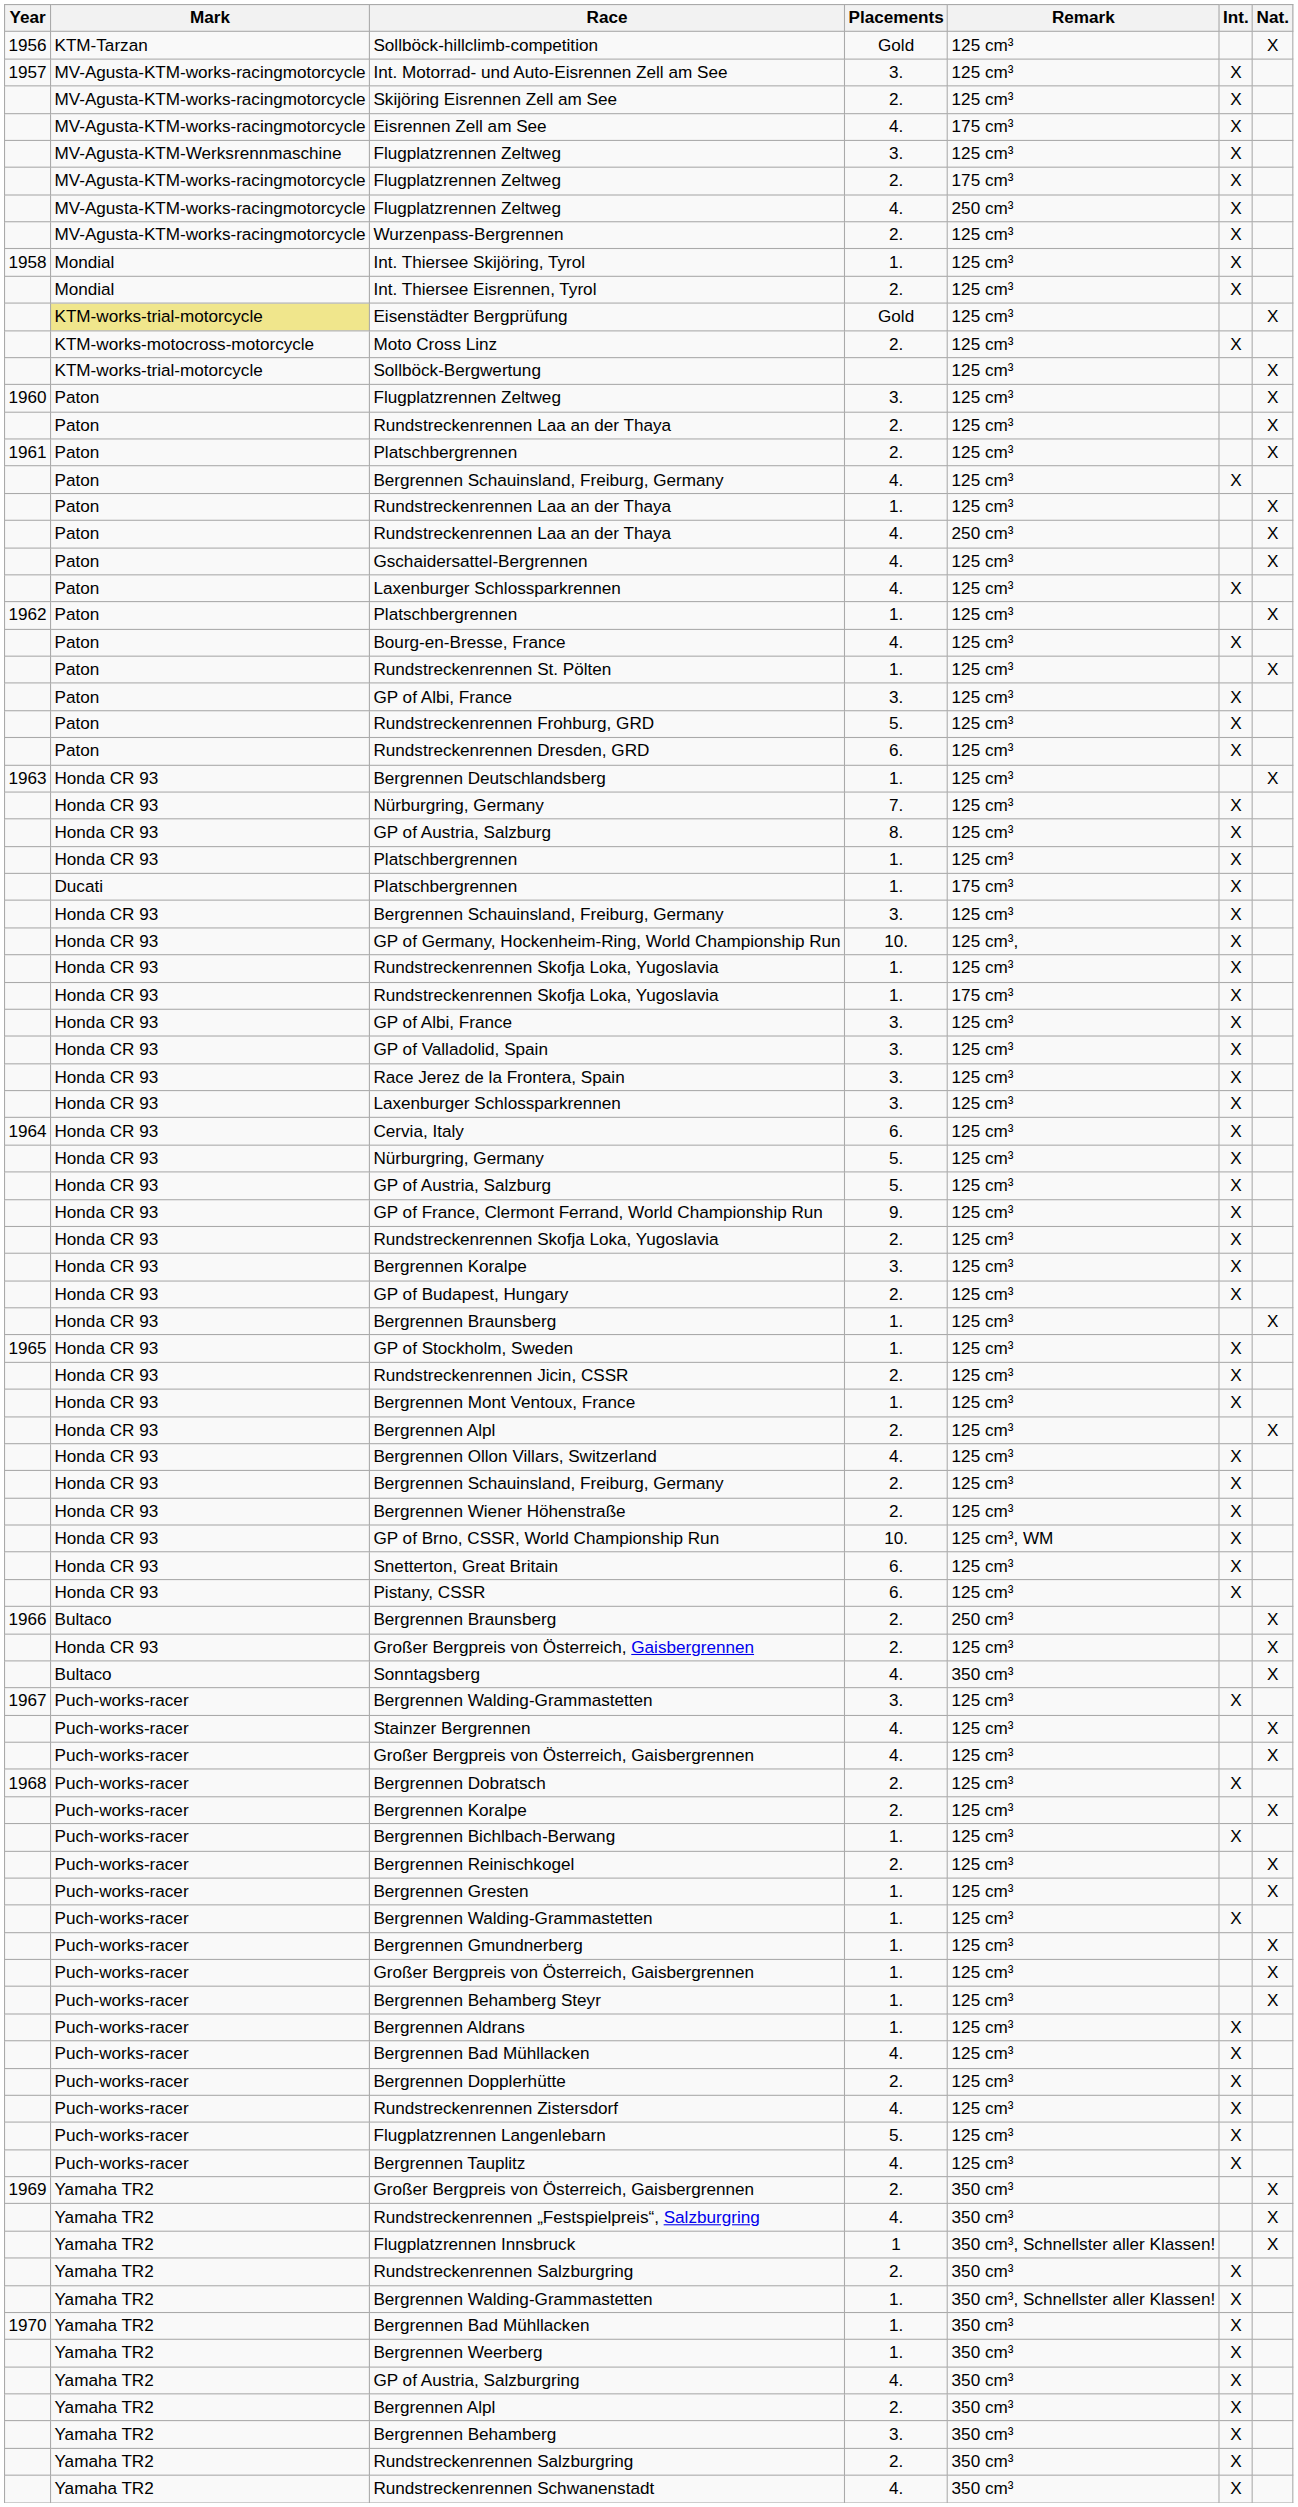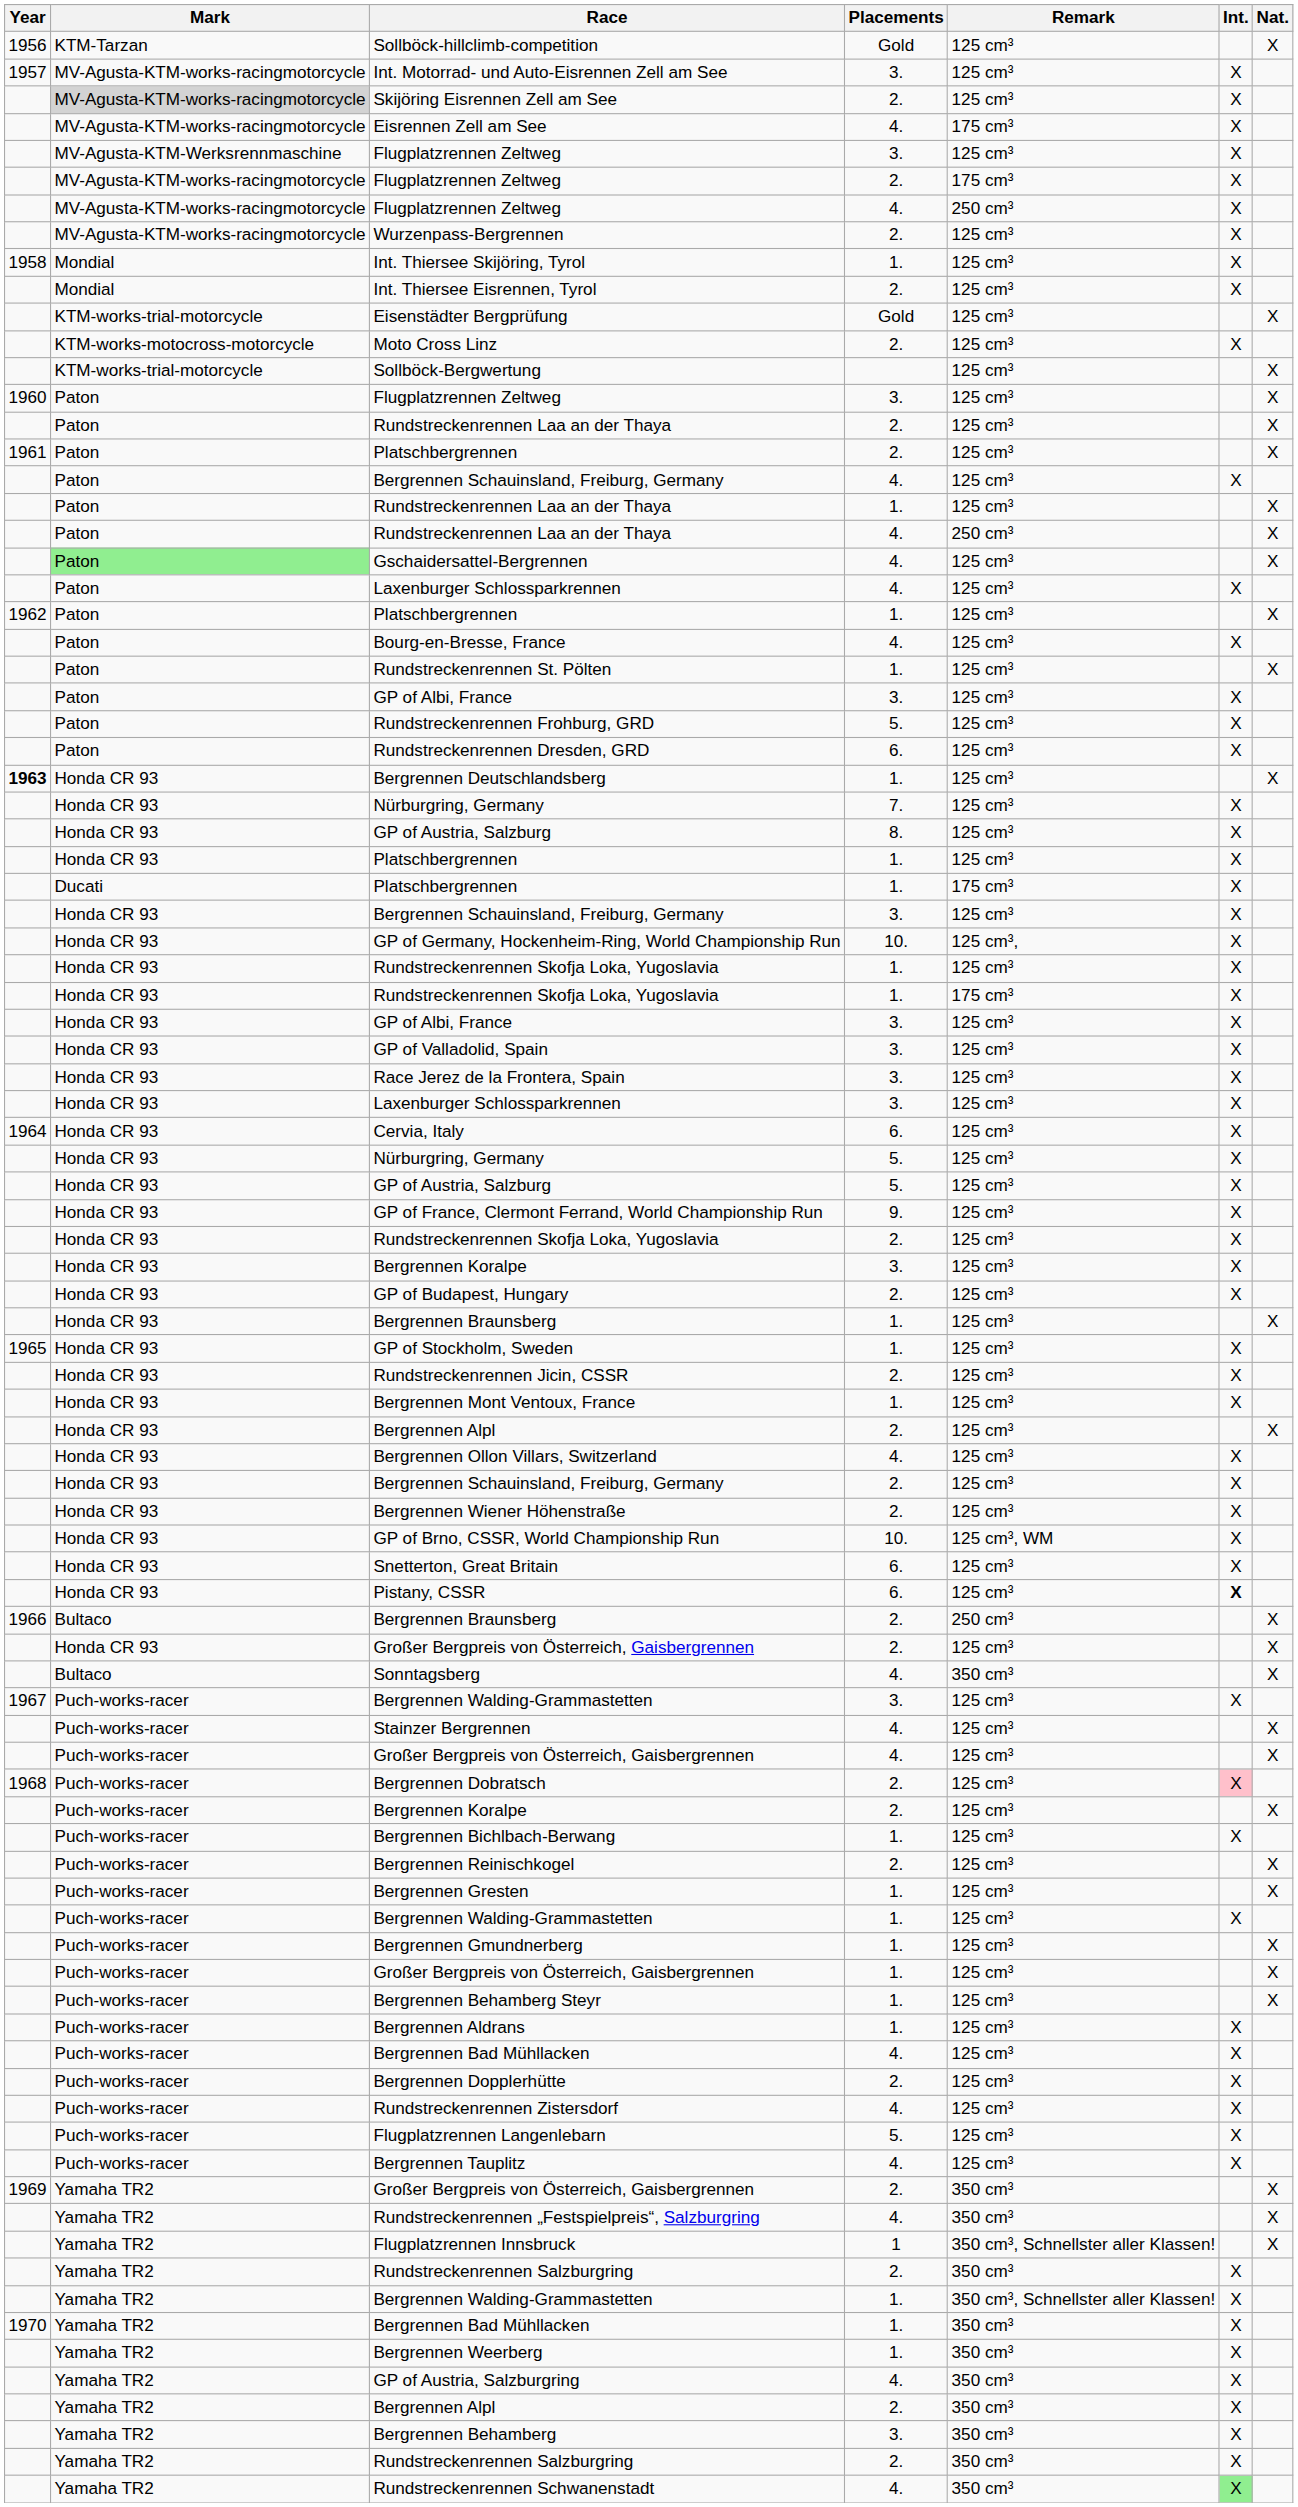Skijöring Eisrennen Zell am See | Mark: no background -> lightgrey background
Eisenstädter Bergprüfung | Mark: khaki background -> no background
Gschaidersattel-Bergrennen | Mark: no background -> lightgreen background
Bergrennen Deutschlandsberg | Year: normal -> bold
Pistany, CSSR | Int.: normal -> bold
Bergrennen Dobratsch | Int.: no background -> pink background
Rundstreckenrennen Schwanenstadt | Int.: no background -> lightgreen background
